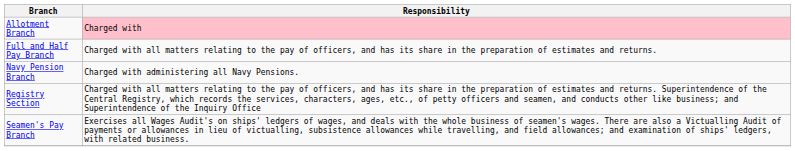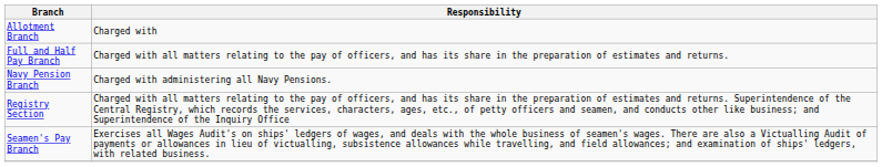Allotment Branch | Responsibility: pink background -> no background
